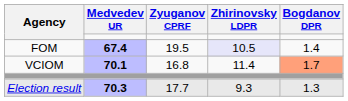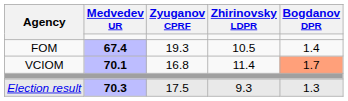FOM | Zyuganov CPRF: 19.5 -> 19.3
FOM | Zhirinovsky LDPR: lavender background -> no background
Election result | Zyuganov CPRF: 17.7 -> 17.5
